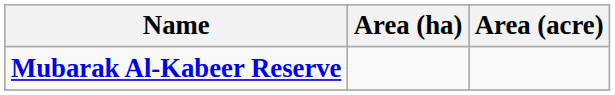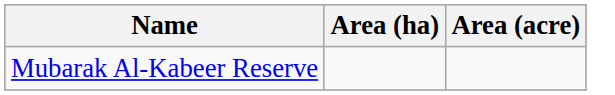Mubarak Al-Kabeer Reserve | Name: bold -> normal
